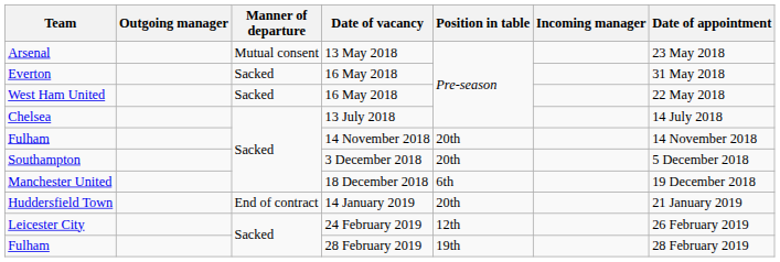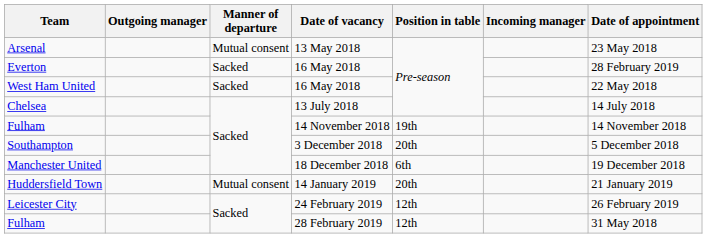Everton | Date of appointment: 31 May 2018 -> 28 February 2019
Fulham / 14 November 2018 | Position in table: 20th -> 19th
Huddersfield Town | Manner of departure: End of contract -> Mutual consent
Fulham / 28 February 2019 | Position in table: 19th -> 12th
Fulham / 28 February 2019 | Date of appointment: 28 February 2019 -> 31 May 2018
